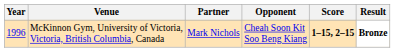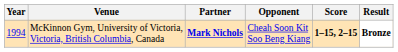row 2 | Year: 1996 -> 1994
row 2 | Partner: normal -> bold
